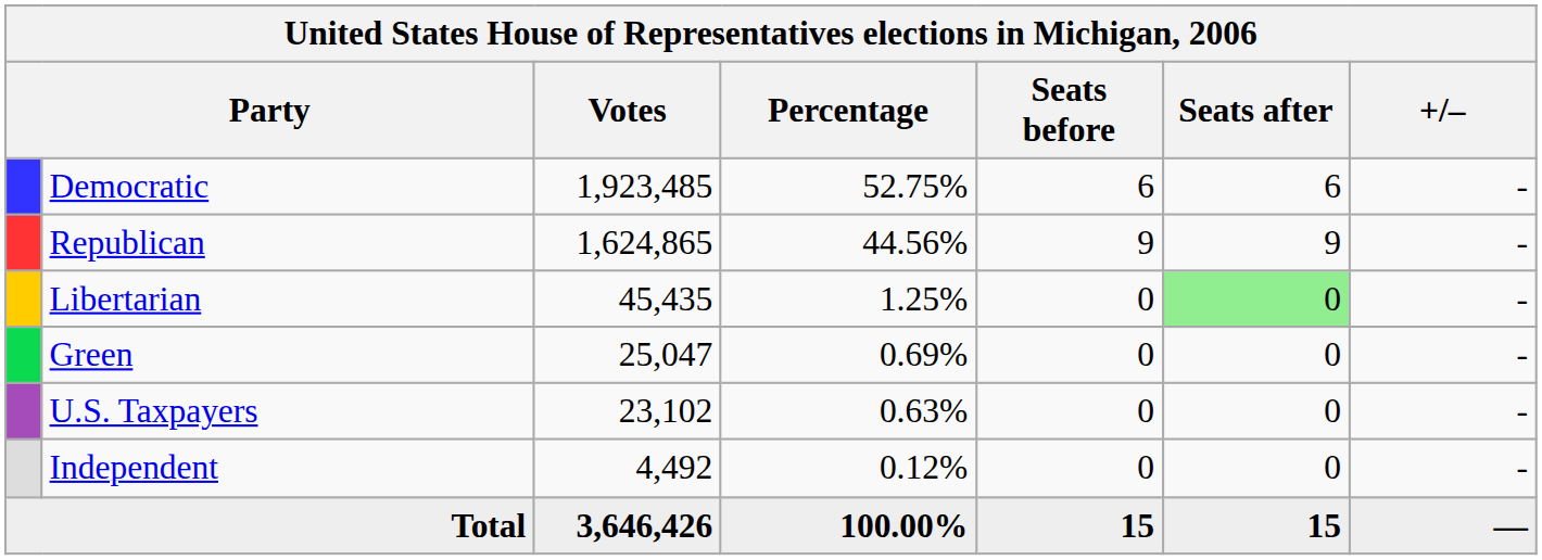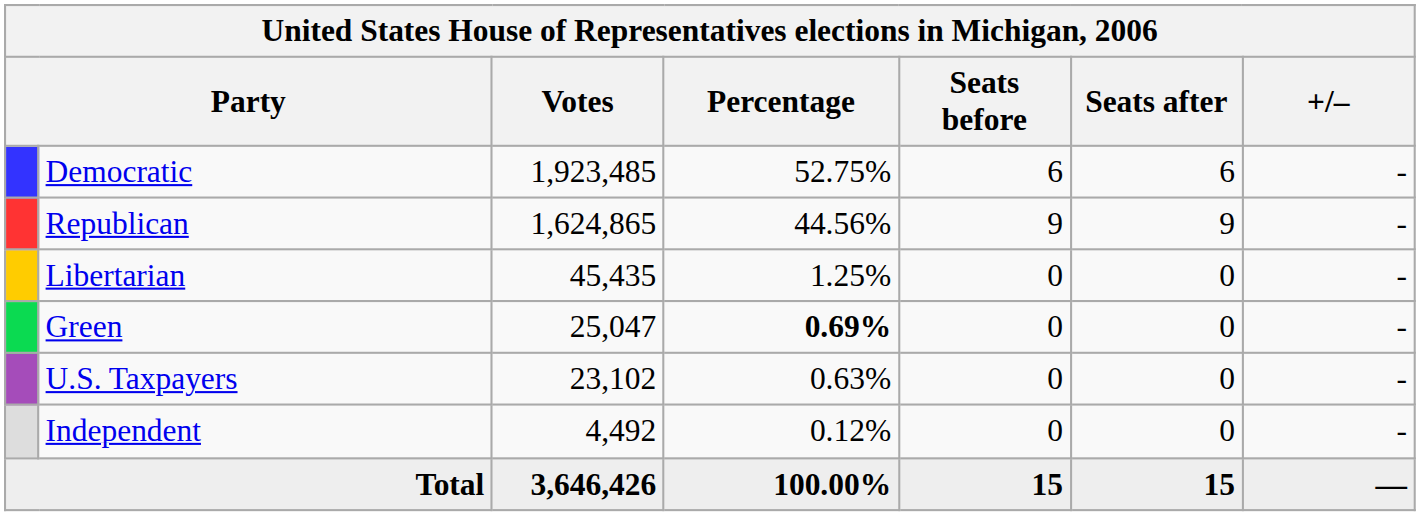Libertarian | Seats after: lightgreen background -> no background
Green | Percentage: normal -> bold
